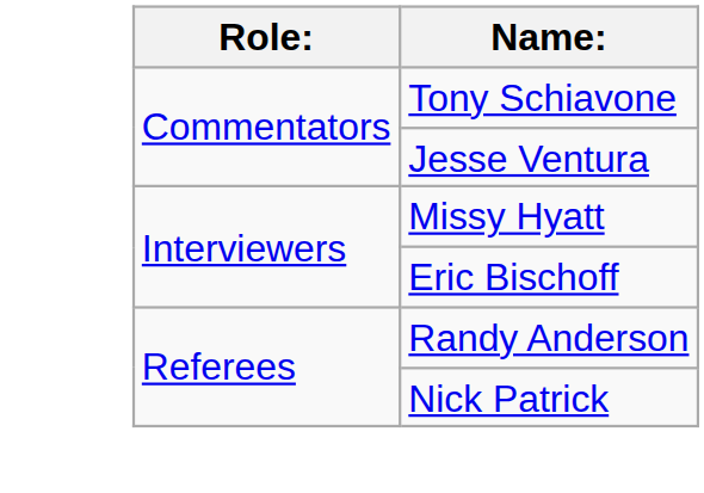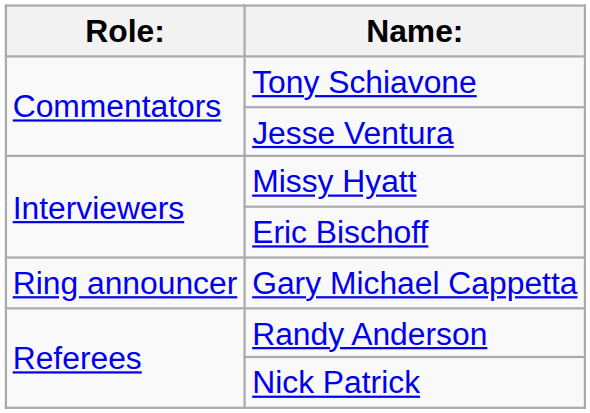+ row: Ring announcer | Gary Michael Cappetta
